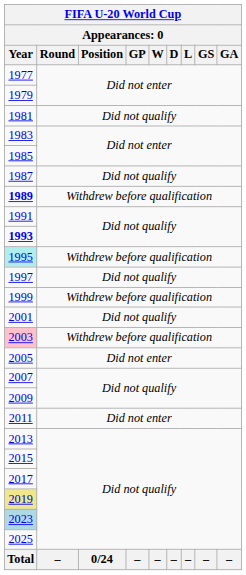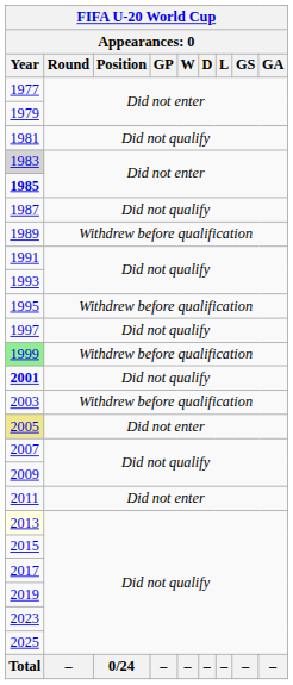1983 | Year: no background -> lightgrey background
1985 | Year: normal -> bold
1989 | Year: bold -> normal
1993 | Year: bold -> normal
1995 | Year: paleturquoise background -> no background
1999 | Year: no background -> lightgreen background
2001 | Year: normal -> bold
2003 | Year: pink background -> no background
2005 | Year: no background -> khaki background
2013 | Year: no background -> lightyellow background
2019 | Year: khaki background -> no background
2023 | Year: lightblue background -> no background
